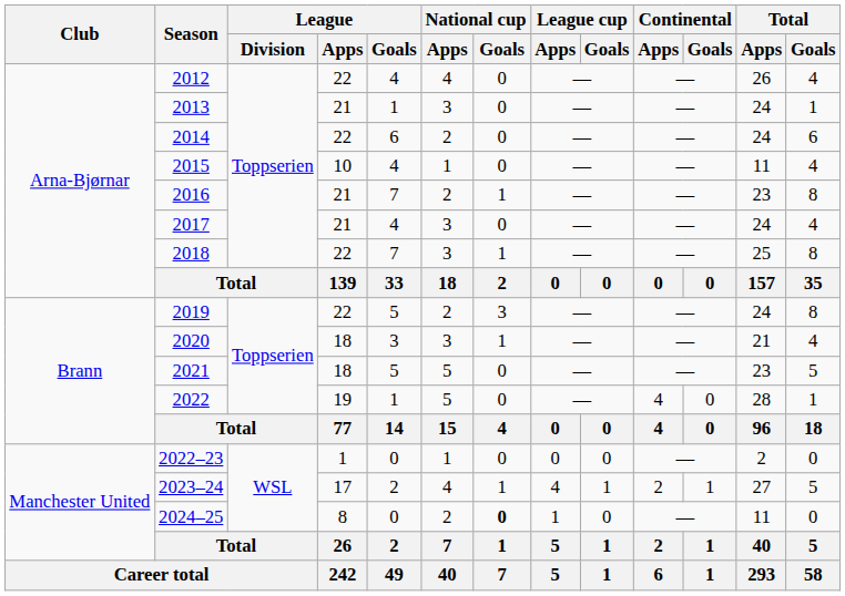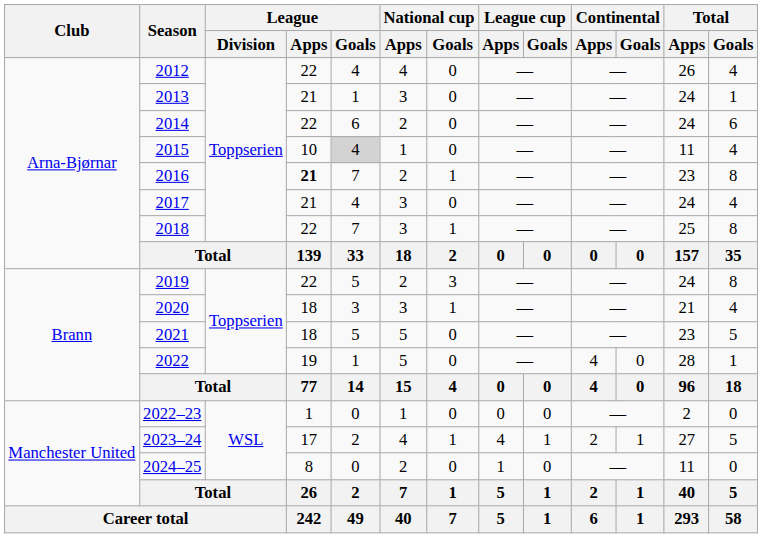2015 | League / Goals: no background -> lightgrey background
2016 | League / Apps: normal -> bold
2024–25 | National cup / Goals: bold -> normal
